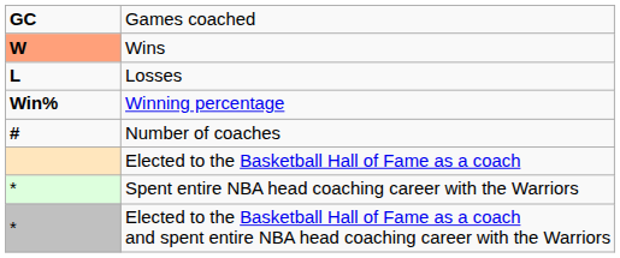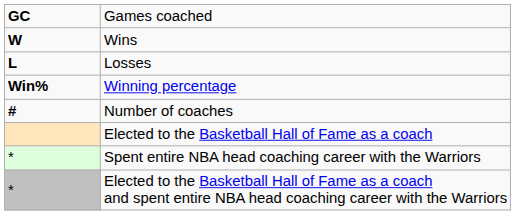Wins | column 1: lightsalmon background -> no background
